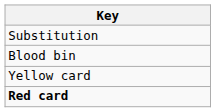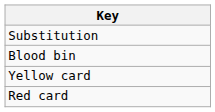row 5 | column 1: bold -> normal
